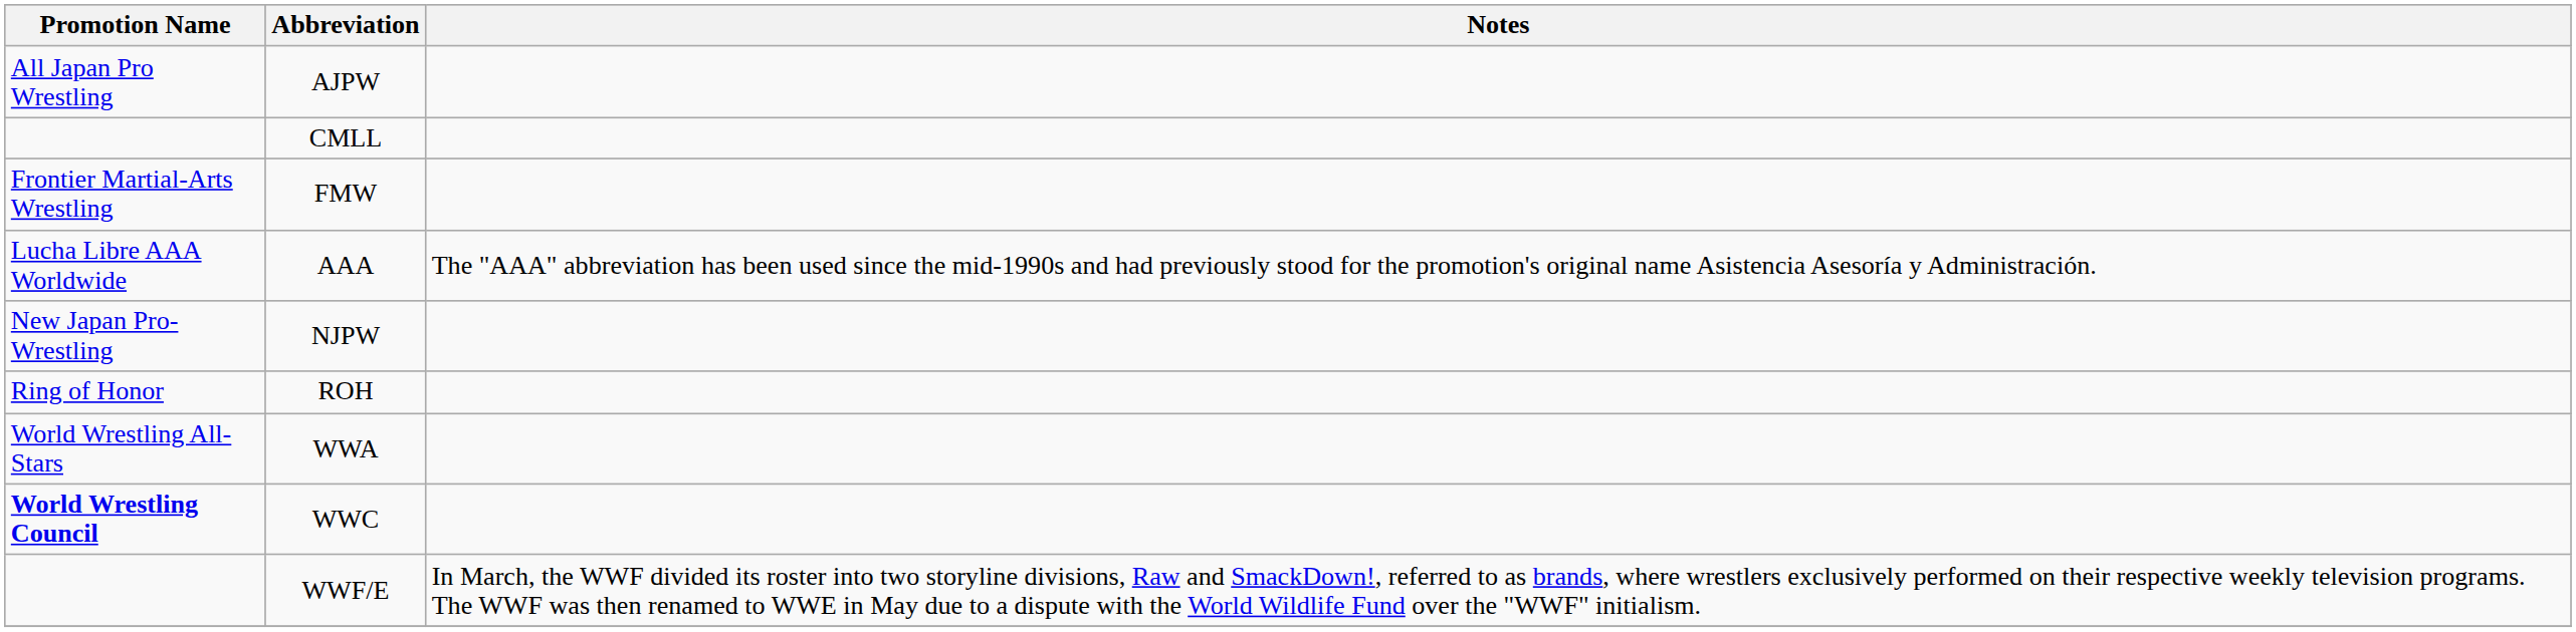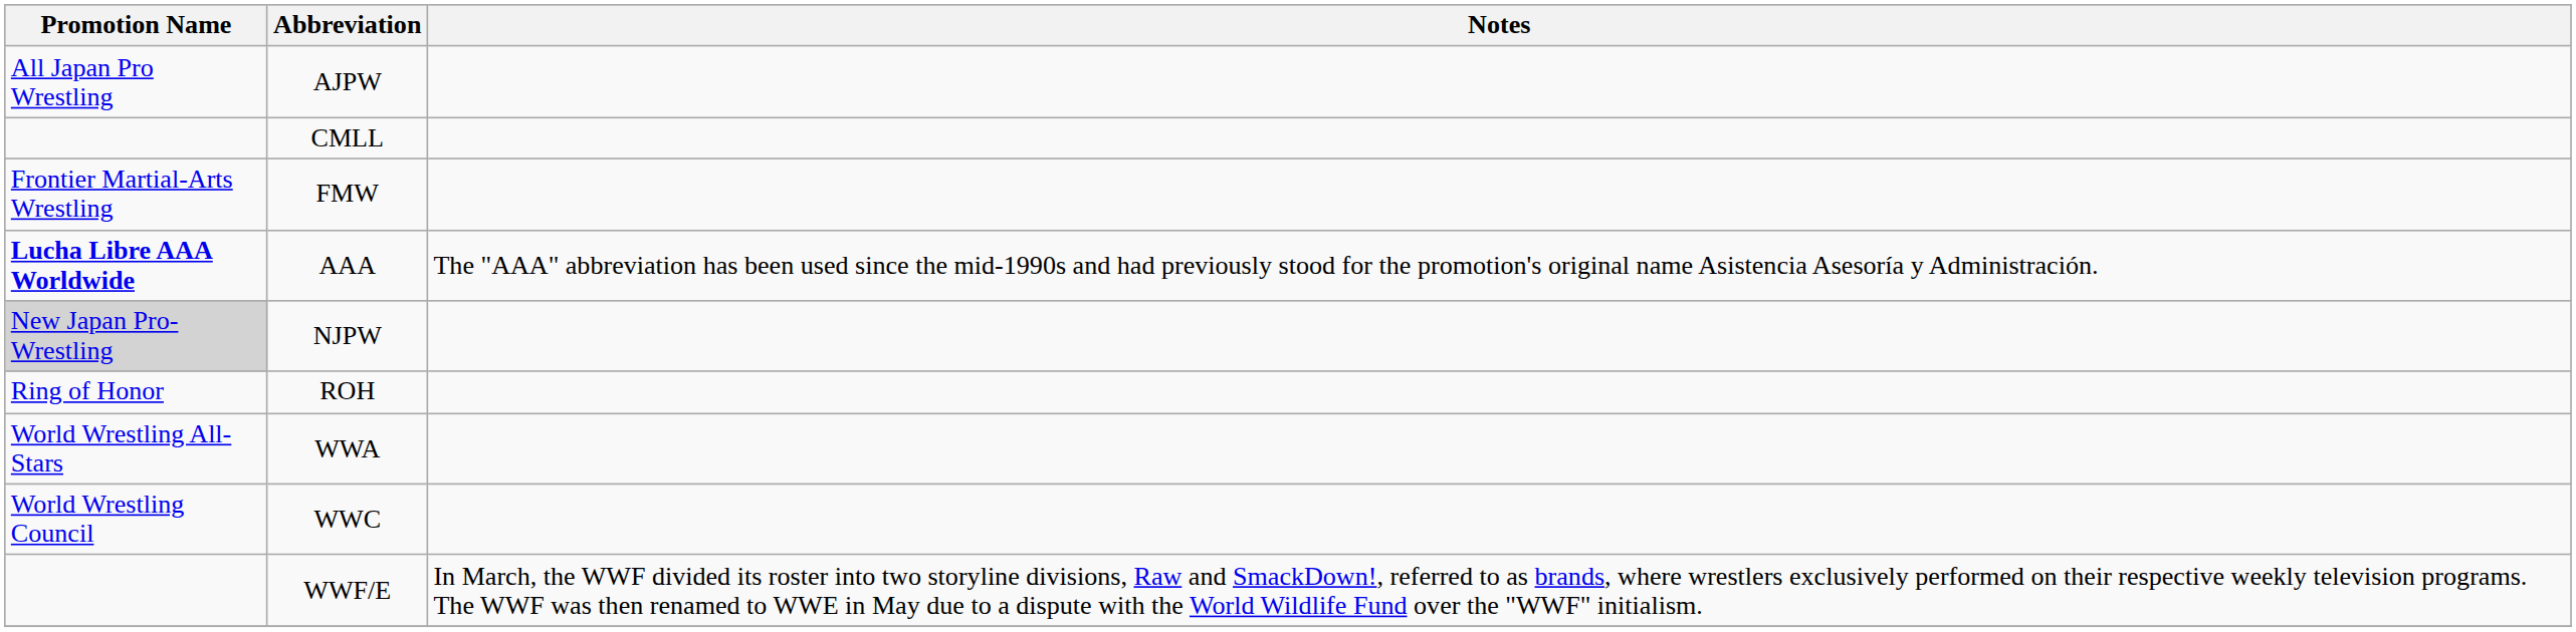AAA | Promotion Name: normal -> bold
NJPW | Promotion Name: no background -> lightgrey background
WWC | Promotion Name: bold -> normal
